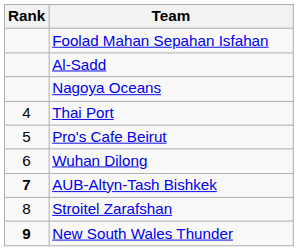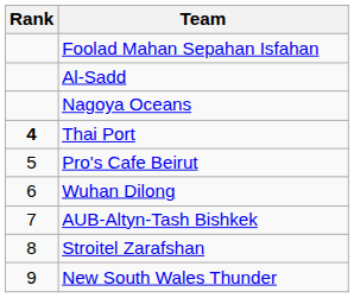Thai Port | Rank: normal -> bold
AUB-Altyn-Tash Bishkek | Rank: bold -> normal
New South Wales Thunder | Rank: bold -> normal
